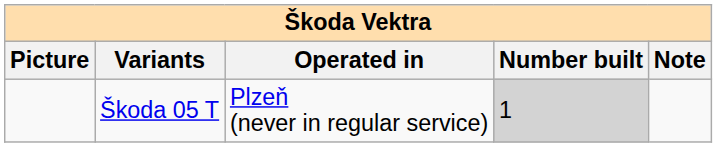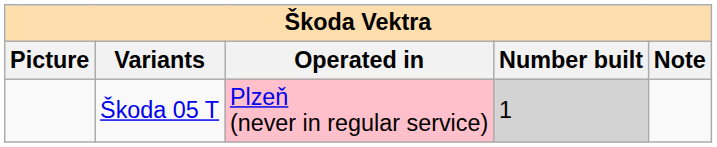Škoda 05 T | Operated in: no background -> pink background
